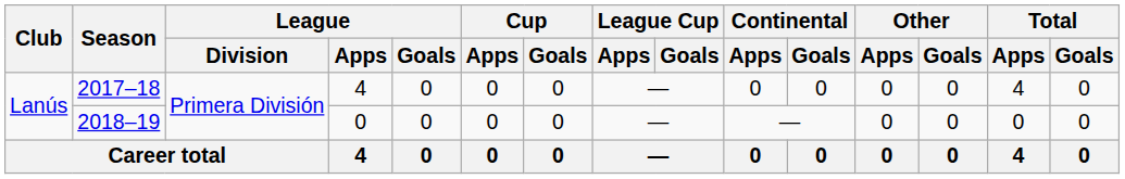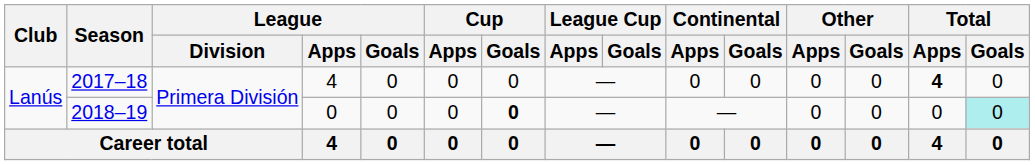2017–18 | Total / Apps: normal -> bold
2018–19 | Cup / Goals: normal -> bold
2018–19 | Total / Goals: no background -> paleturquoise background
